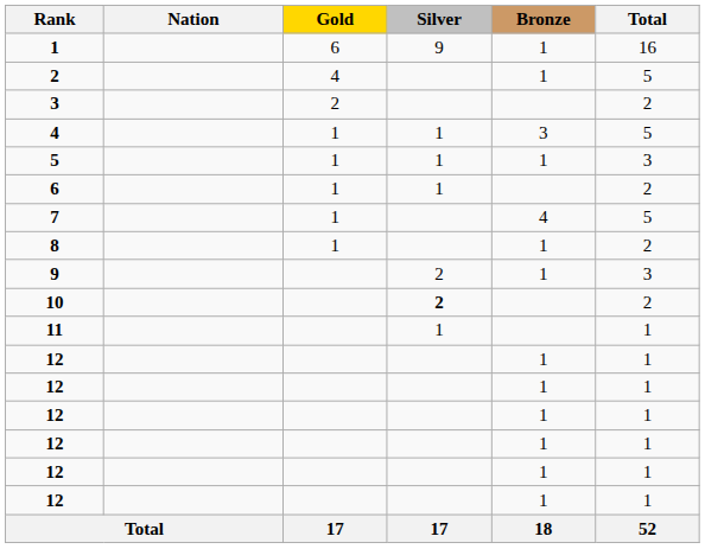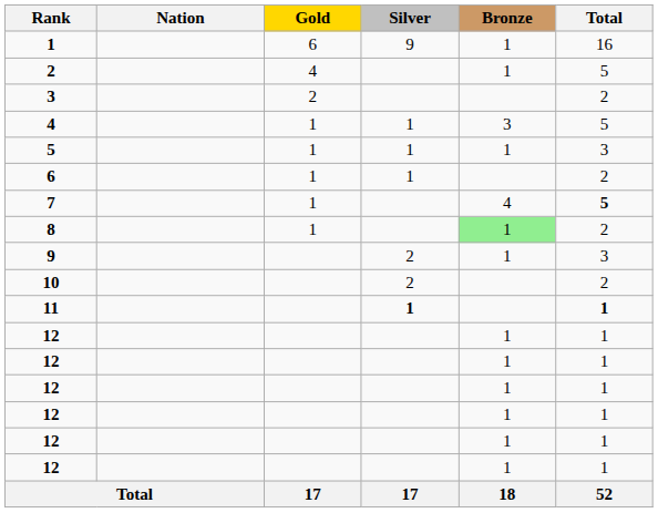7 | Total: normal -> bold
8 | Bronze: no background -> lightgreen background
10 | Silver: bold -> normal
11 | Silver: normal -> bold
11 | Total: normal -> bold
